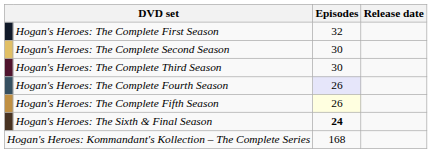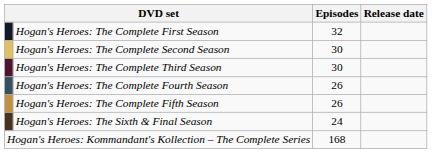Hogan's Heroes: The Complete Fourth Season | Episodes: lavender background -> no background
Hogan's Heroes: The Complete Fifth Season | Episodes: lightyellow background -> no background
Hogan's Heroes: The Sixth & Final Season | Episodes: bold -> normal
